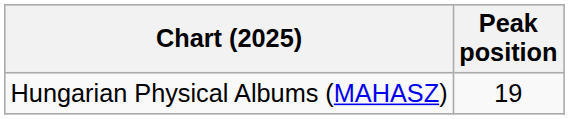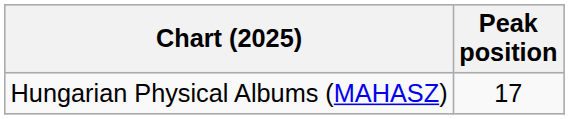Hungarian Physical Albums (MAHASZ) | Peak position: 19 -> 17
